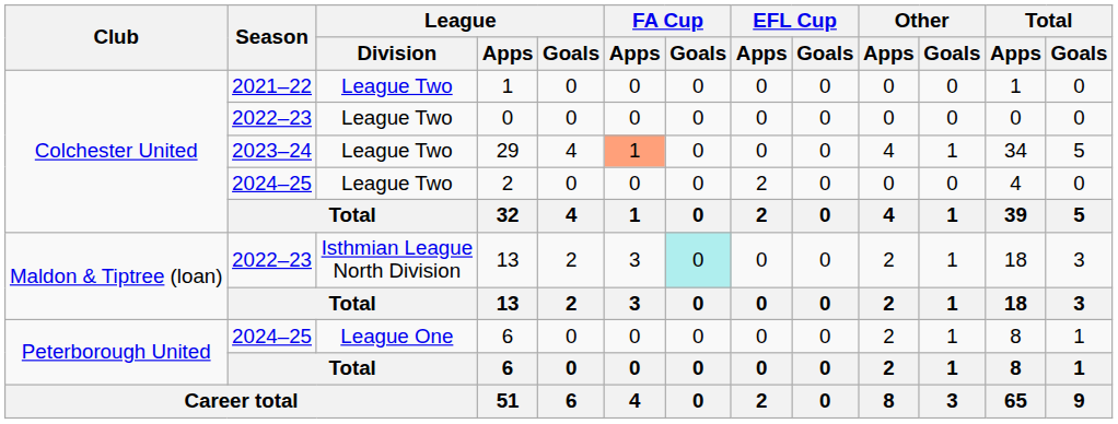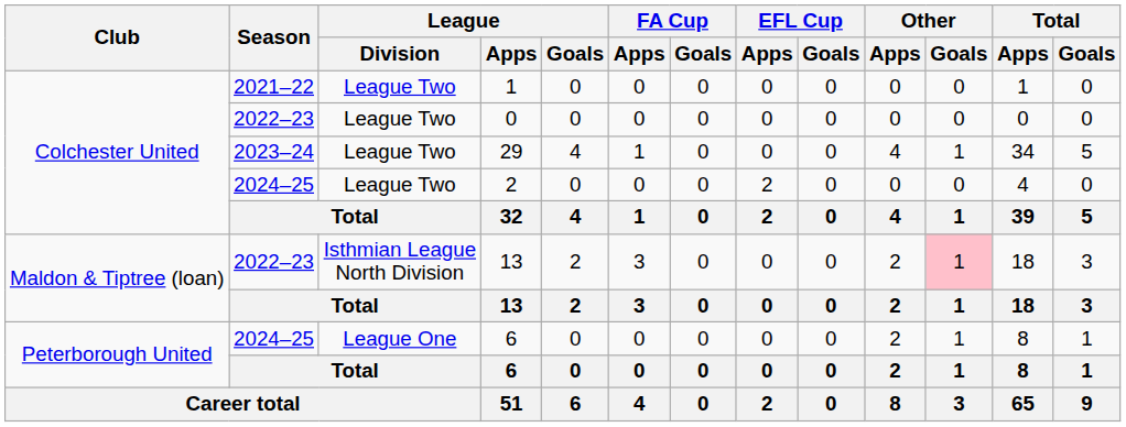29 | FA Cup / Apps: lightsalmon background -> no background
2022–23 / 13 | FA Cup / Goals: paleturquoise background -> no background
2022–23 / 13 | Other / Goals: no background -> pink background
